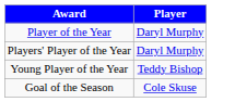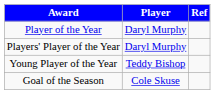+ column: Ref
